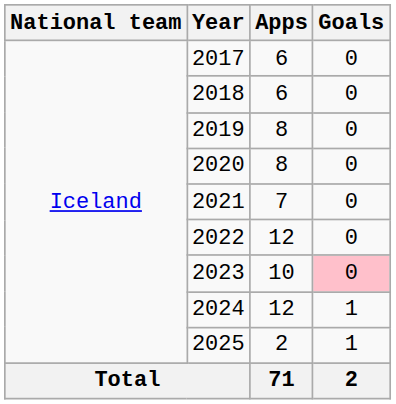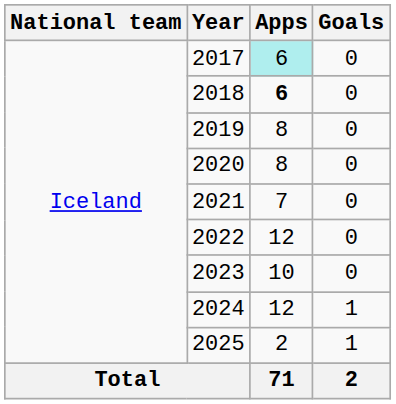2017 | Apps: no background -> paleturquoise background
2018 | Apps: normal -> bold
2023 | Goals: pink background -> no background
